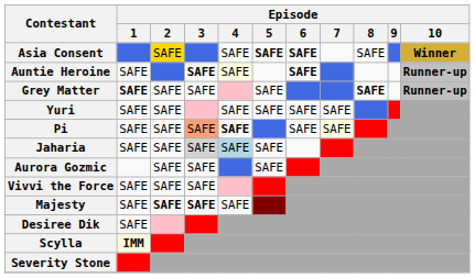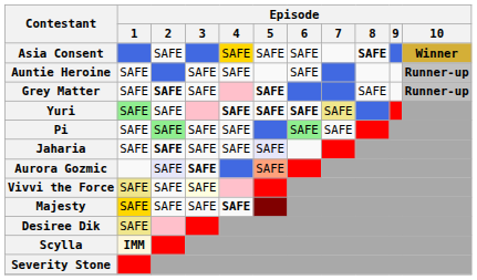Asia Consent | Episode / 2: gold background -> no background
Asia Consent | Episode / 4: no background -> gold background
Asia Consent | Episode / 5: bold -> normal
Asia Consent | Episode / 6: bold -> normal
Asia Consent | Episode / 8: normal -> bold
Auntie Heroine | Episode / 3: bold -> normal
Auntie Heroine | Episode / 4: lightyellow background -> no background
Auntie Heroine | Episode / 6: bold -> normal
Grey Matter | Episode / 1: bold -> normal
Grey Matter | Episode / 2: normal -> bold
Grey Matter | Episode / 5: normal -> bold
Grey Matter | Episode / 8: bold -> normal
Yuri | Episode / 1: no background -> lightgreen background
Yuri | Episode / 4: normal -> bold
Yuri | Episode / 5: normal -> bold
Yuri | Episode / 6: normal -> bold
Yuri | Episode / 7: no background -> khaki background
Pi | Episode / 2: no background -> lightgreen background
Pi | Episode / 3: lightsalmon background -> no background
Pi | Episode / 4: bold -> normal
Pi | Episode / 6: no background -> lightgreen background
Pi | Episode / 7: lightyellow background -> no background
Jaharia | Episode / 2: normal -> bold
Jaharia | Episode / 3: lightgrey background -> no background
Jaharia | Episode / 4: lightblue background -> no background
Jaharia | Episode / 5: no background -> lavender background
Aurora Gozmic | Episode / 2: no background -> lavender background
Aurora Gozmic | Episode / 3: normal -> bold
Aurora Gozmic | Episode / 5: no background -> lightsalmon background
Vivvi the Force | Episode / 1: no background -> khaki background
Vivvi the Force | Episode / 3: no background -> lightyellow background
Majesty | Episode / 1: no background -> gold background
Majesty | Episode / 2: bold -> normal
Majesty | Episode / 3: bold -> normal
Majesty | Episode / 4: normal -> bold
Desiree Dik | Episode / 1: no background -> khaki background
